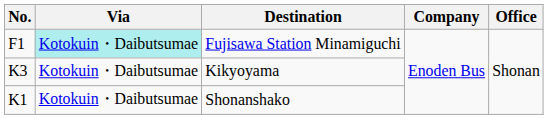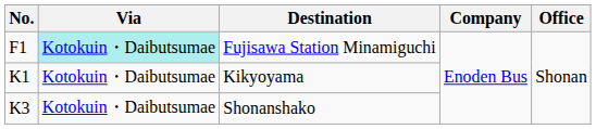Kikyoyama | No.: K3 -> K1
Shonanshako | No.: K1 -> K3
